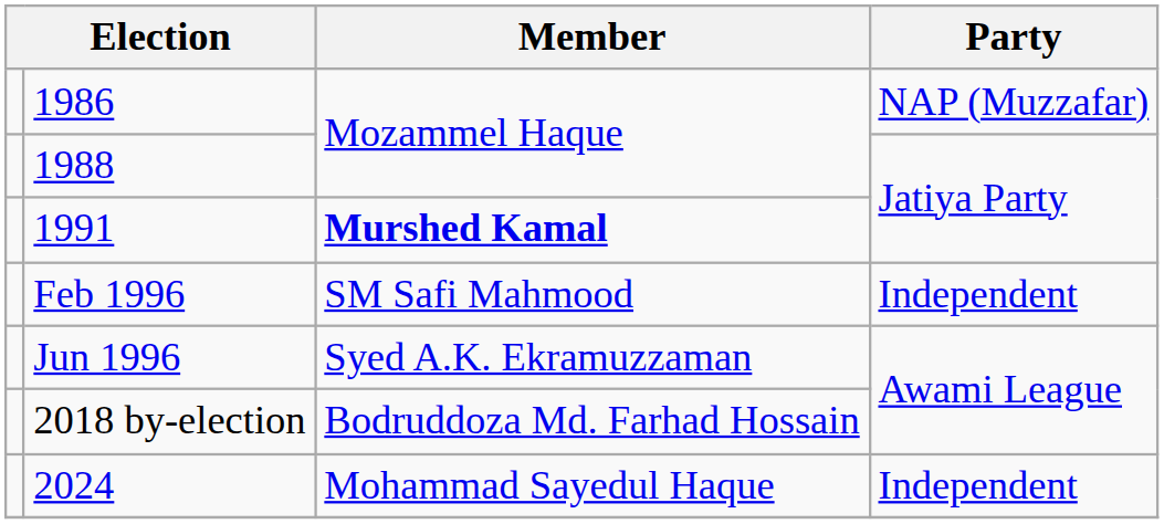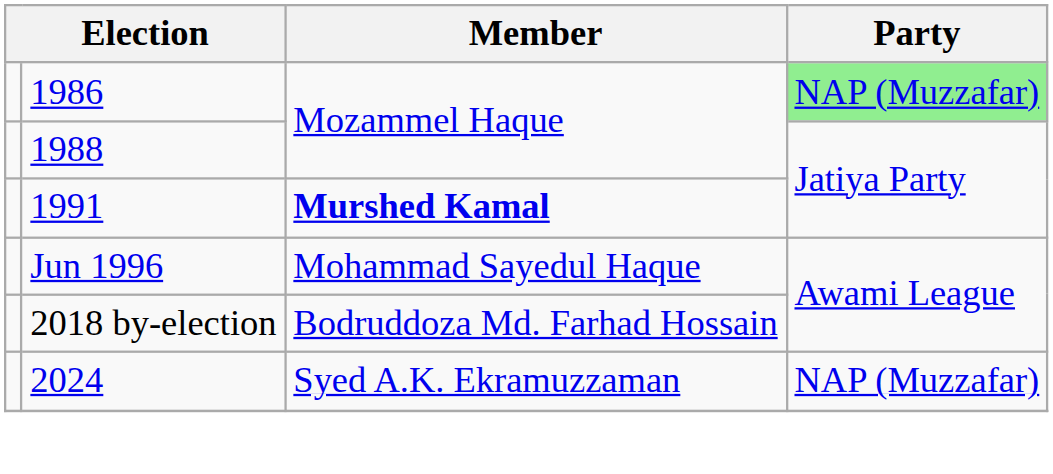1986 | Party: no background -> lightgreen background
- row: Feb 1996 | SM Safi Mahmood | Independent
Jun 1996 | Member: Syed A.K. Ekramuzzaman -> Mohammad Sayedul Haque
2024 | Member: Mohammad Sayedul Haque -> Syed A.K. Ekramuzzaman
2024 | Party: Independent -> NAP (Muzzafar)
